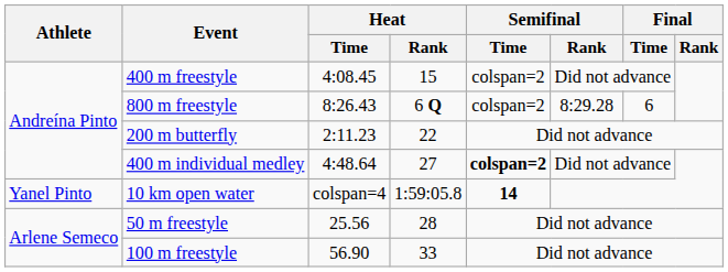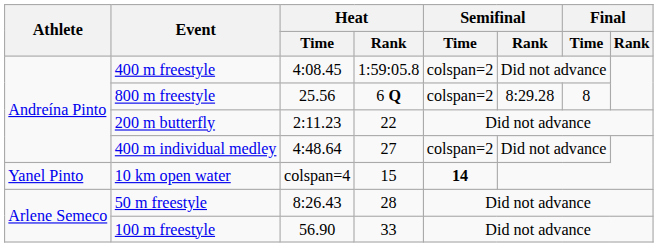400 m freestyle | Heat / Rank: 15 -> 1:59:05.8
800 m freestyle | Heat / Time: 8:26.43 -> 25.56
800 m freestyle | Final / Time: 6 -> 8
400 m individual medley | Semifinal / Time: bold -> normal
10 km open water | Heat / Rank: 1:59:05.8 -> 15
50 m freestyle | Heat / Time: 25.56 -> 8:26.43
